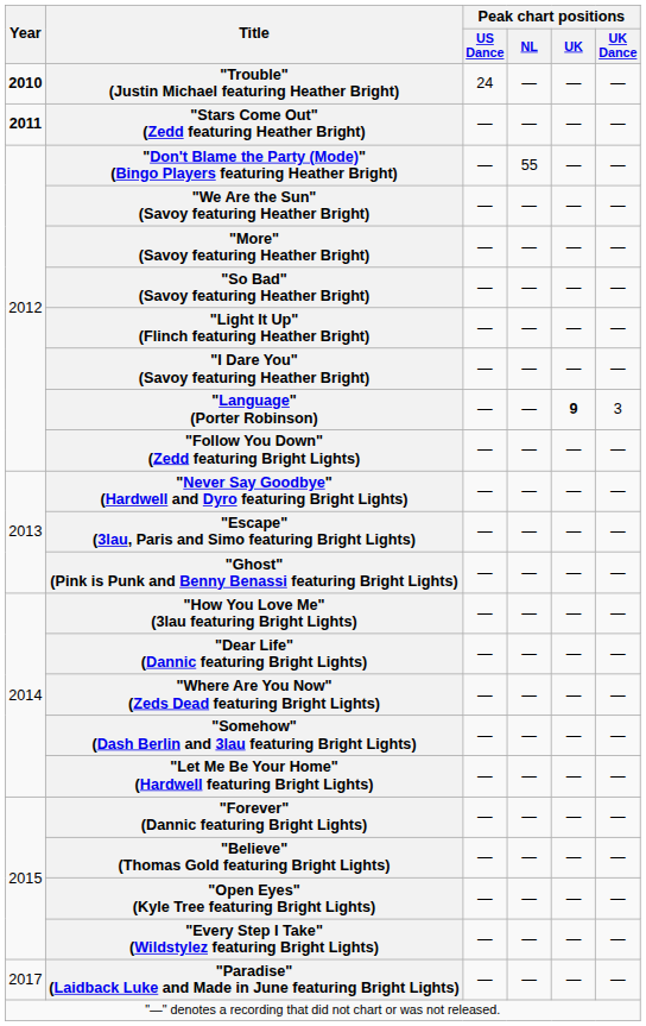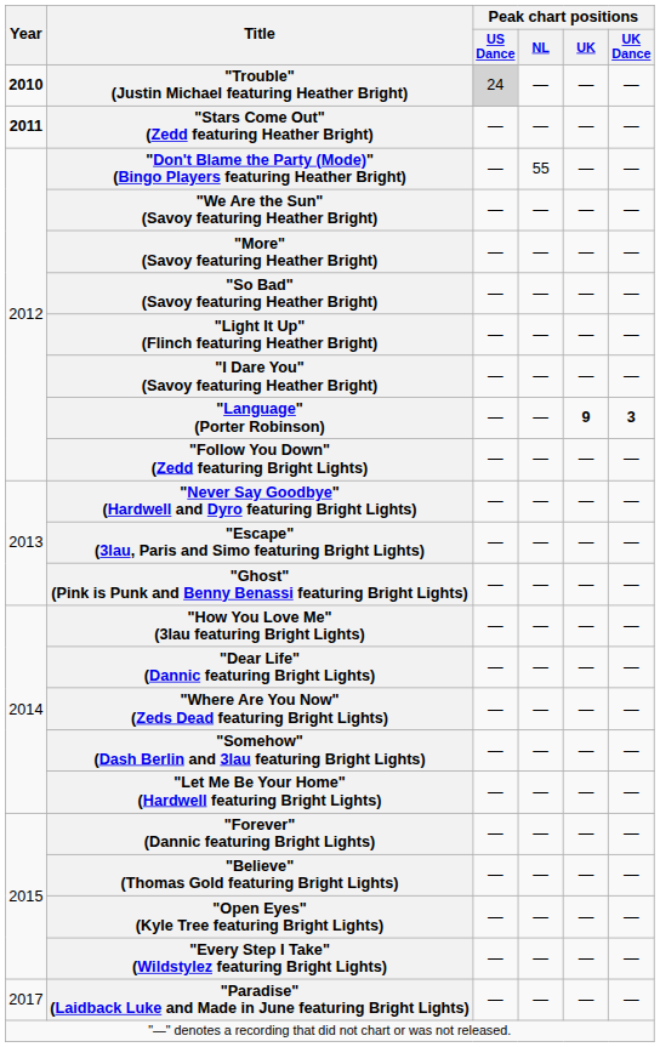"Trouble" (Justin Michael featuring Heather Bright) | Peak chart positions / US Dance: no background -> lightgrey background
"Language" (Porter Robinson) | Peak chart positions / UK Dance: normal -> bold
